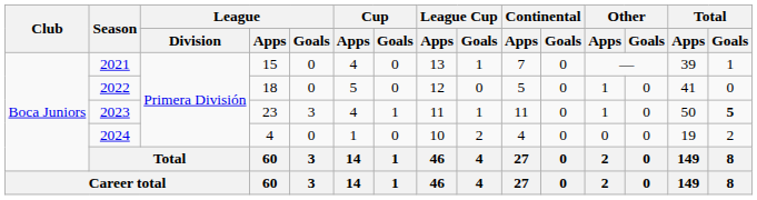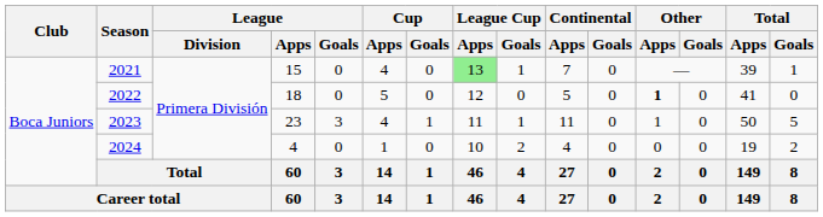2021 | League Cup / Apps: no background -> lightgreen background
2022 | Other / Apps: normal -> bold
2023 | Total / Goals: bold -> normal
